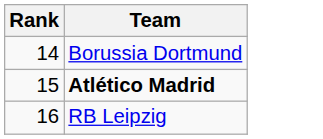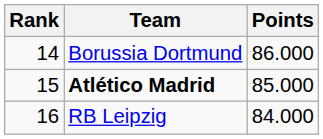+ column: Points | 86.000 | 85.000 | 84.000
